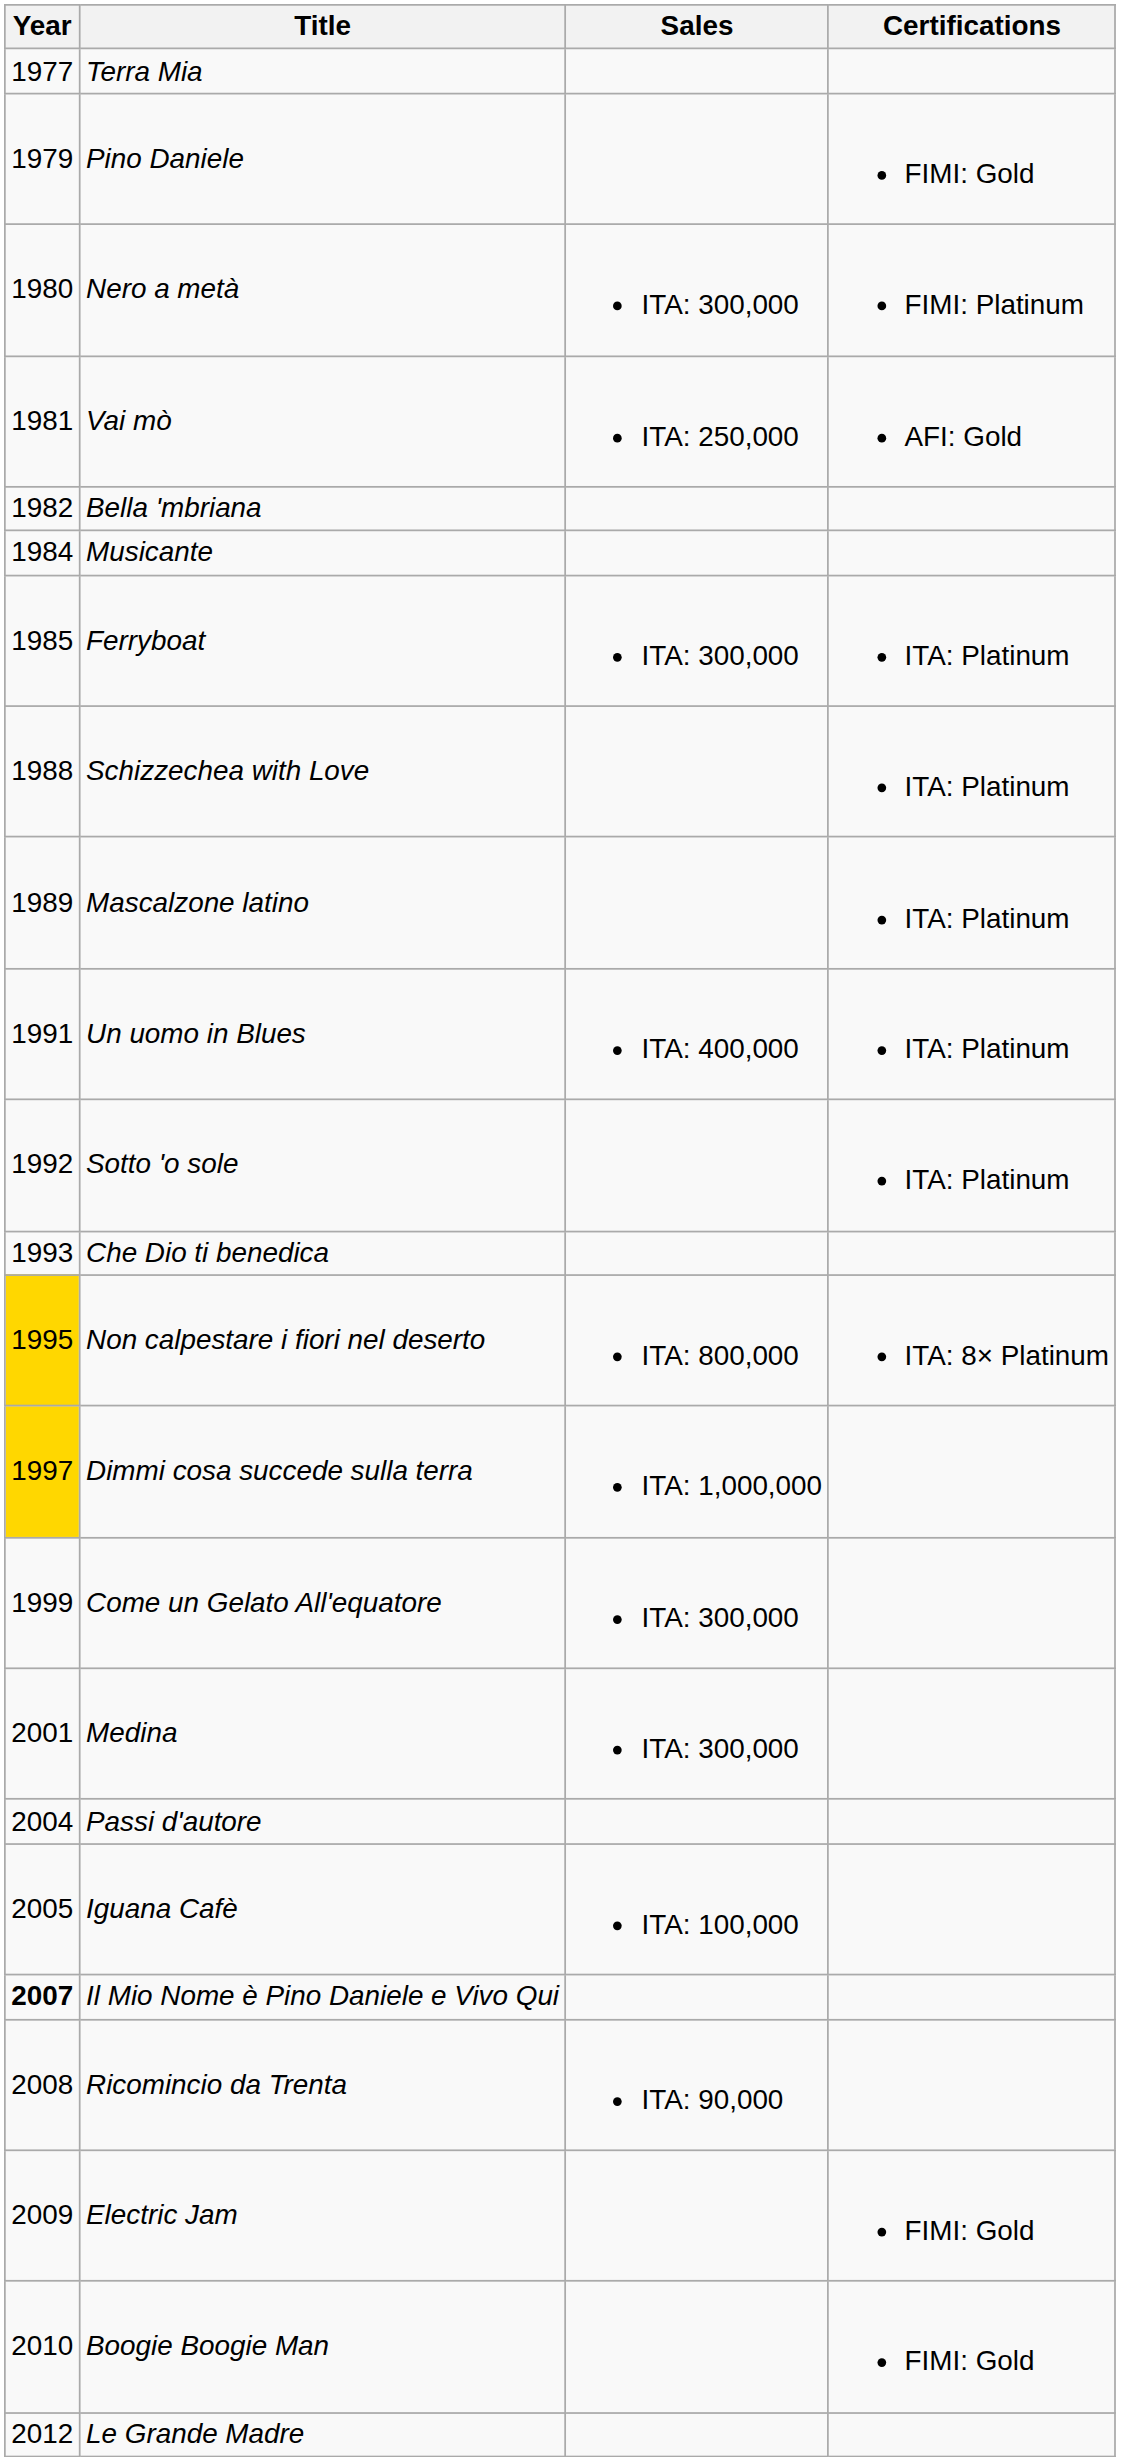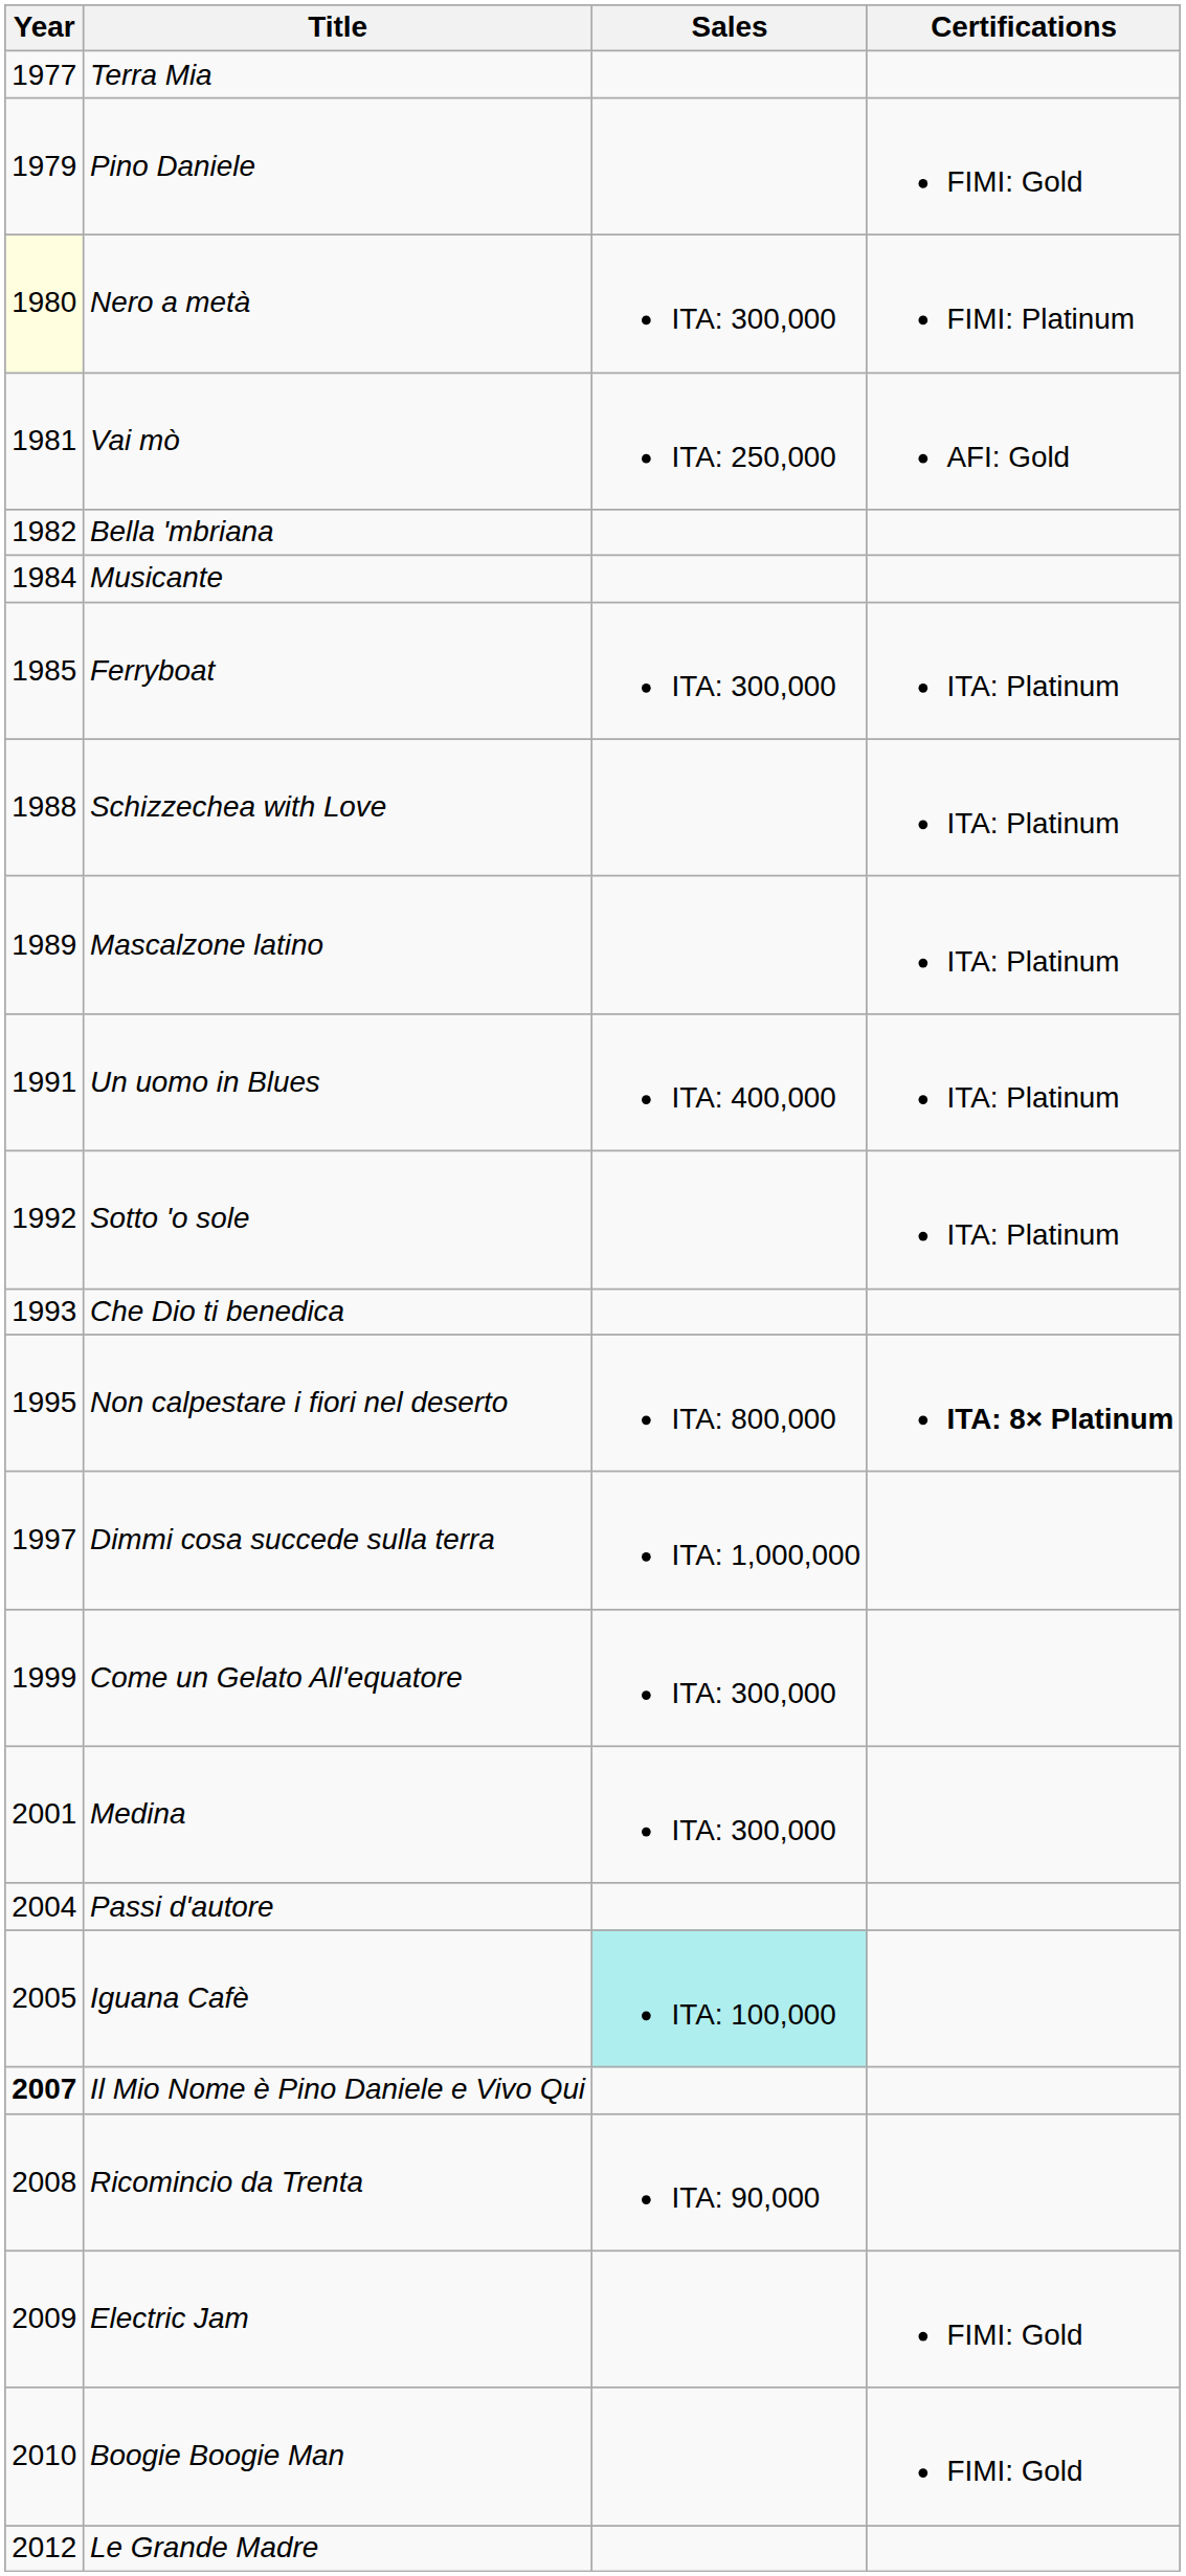Nero a metà | Year: no background -> lightyellow background
Non calpestare i fiori nel deserto | Year: gold background -> no background
Non calpestare i fiori nel deserto | Certifications: normal -> bold
Dimmi cosa succede sulla terra | Year: gold background -> no background
Iguana Cafè | Sales: no background -> paleturquoise background
